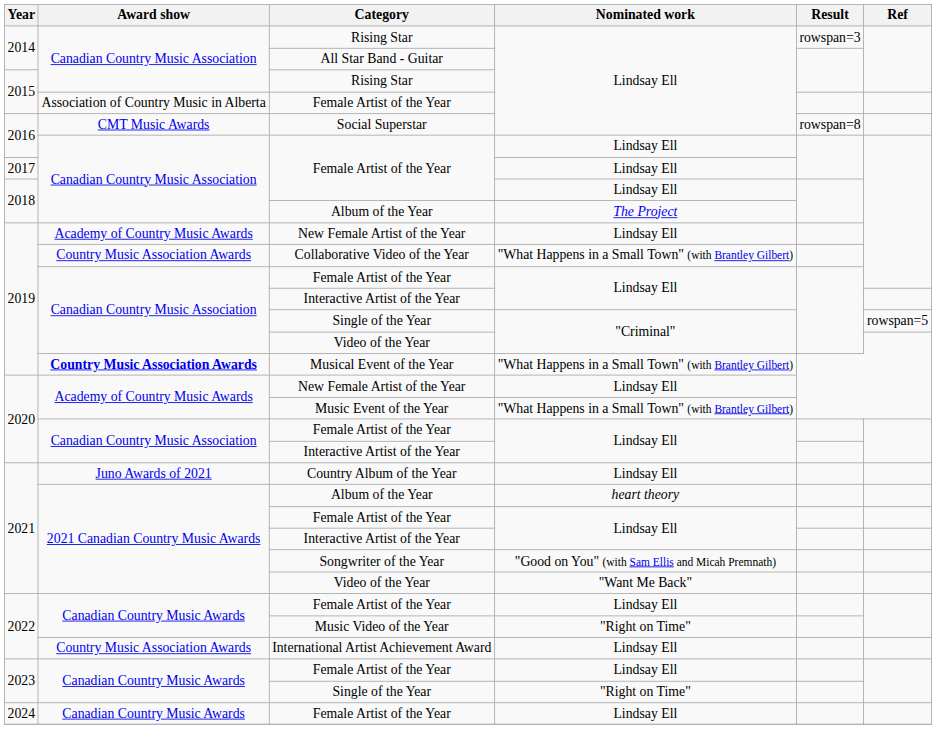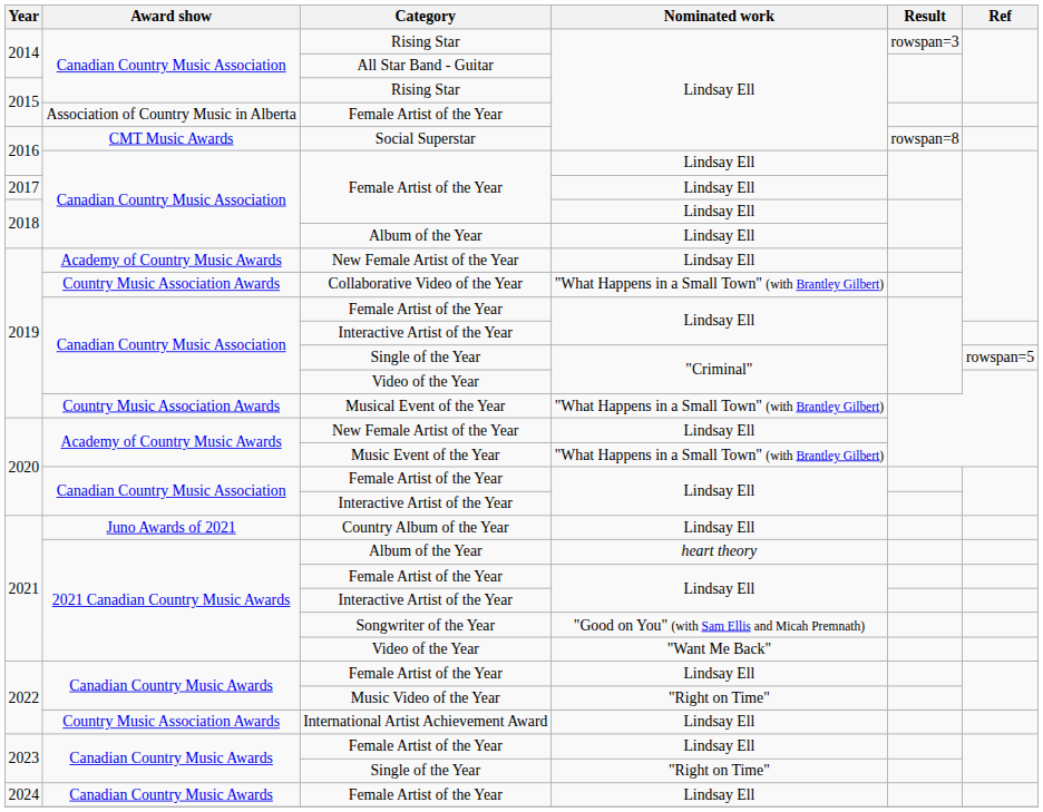2018 / Album of the Year | Nominated work: The Project -> Lindsay Ell
Musical Event of the Year | Award show: bold -> normal
